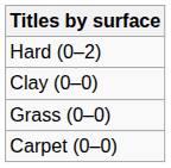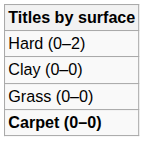row 5 | column 1: normal -> bold
